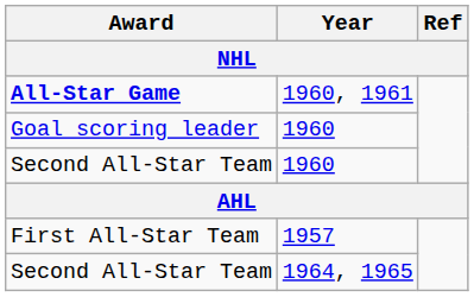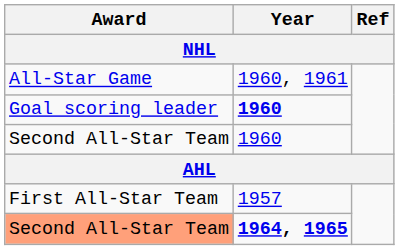All-Star Game | Award: bold -> normal
Goal scoring leader | Year: normal -> bold
Second All-Star Team / 1964, 1965 | Award: no background -> lightsalmon background
Second All-Star Team / 1964, 1965 | Year: normal -> bold
